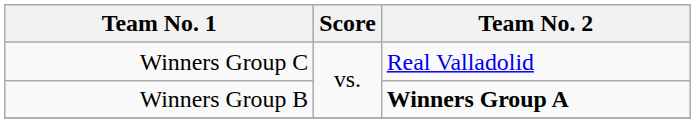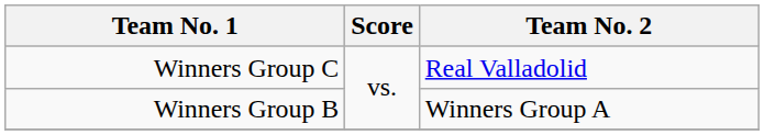Winners Group B | Team No. 2: bold -> normal
